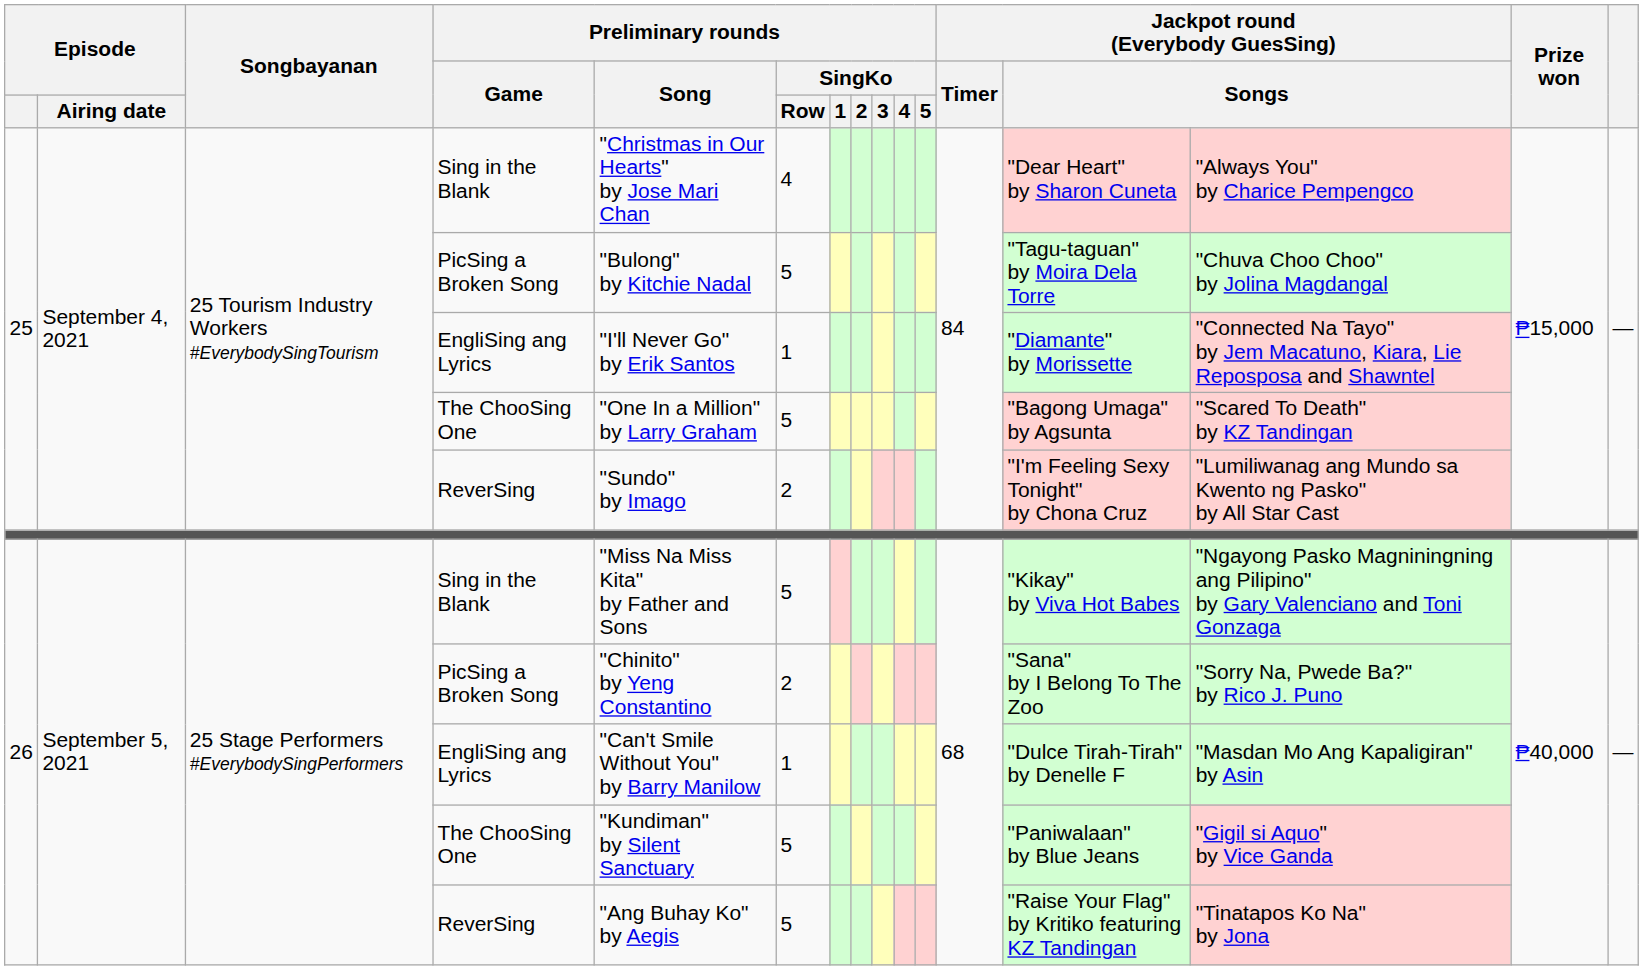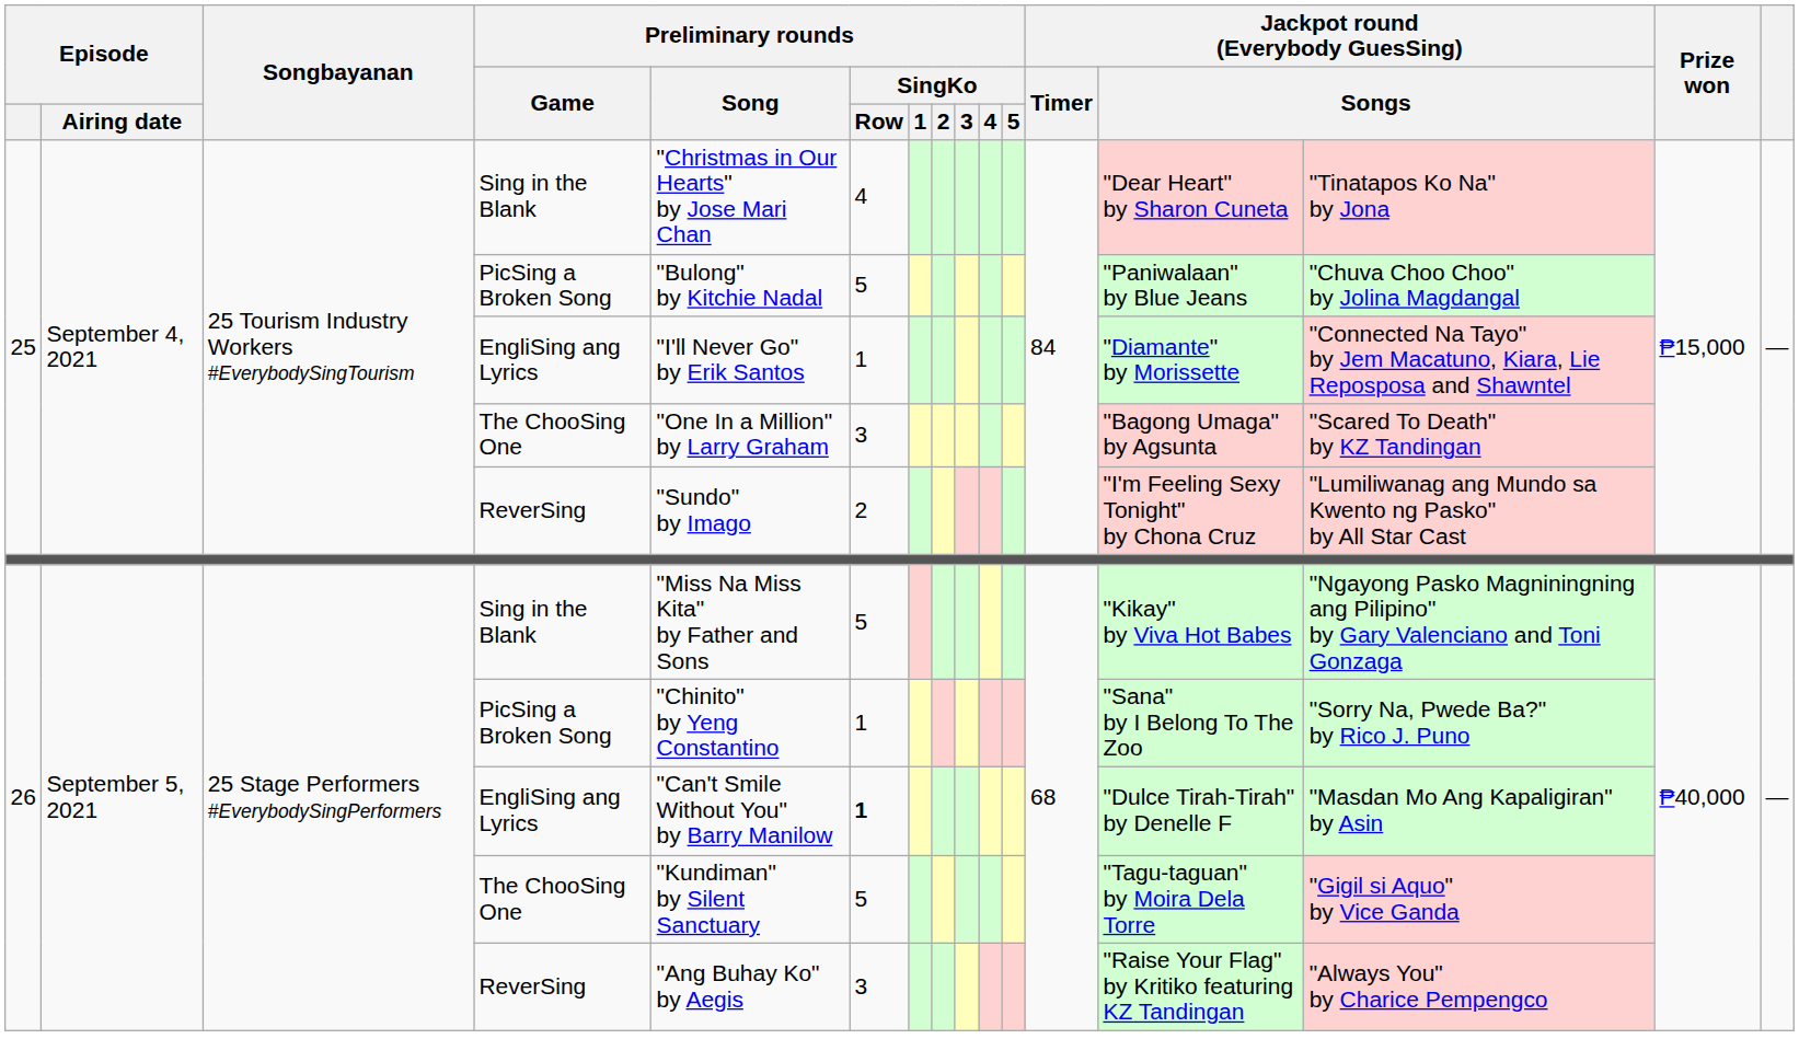25 / Sing in the Blank | column 14: "Always You" by Charice Pempengco -> "Tinatapos Ko Na" by Jona
25 / PicSing a Broken Song | column 13: "Tagu-taguan" by Moira Dela Torre -> "Paniwalaan" by Blue Jeans
25 / The ChooSing One | Preliminary rounds / SingKo / Row: 5 -> 3
26 / PicSing a Broken Song | Preliminary rounds / SingKo / Row: 2 -> 1
26 / EngliSing ang Lyrics | Preliminary rounds / SingKo / Row: normal -> bold
26 / The ChooSing One | column 13: "Paniwalaan" by Blue Jeans -> "Tagu-taguan" by Moira Dela Torre
26 / ReverSing | Preliminary rounds / SingKo / Row: 5 -> 3
26 / ReverSing | column 14: "Tinatapos Ko Na" by Jona -> "Always You" by Charice Pempengco
